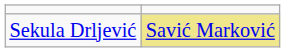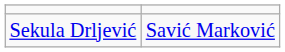Sekula Drljević | column 2: khaki background -> no background
